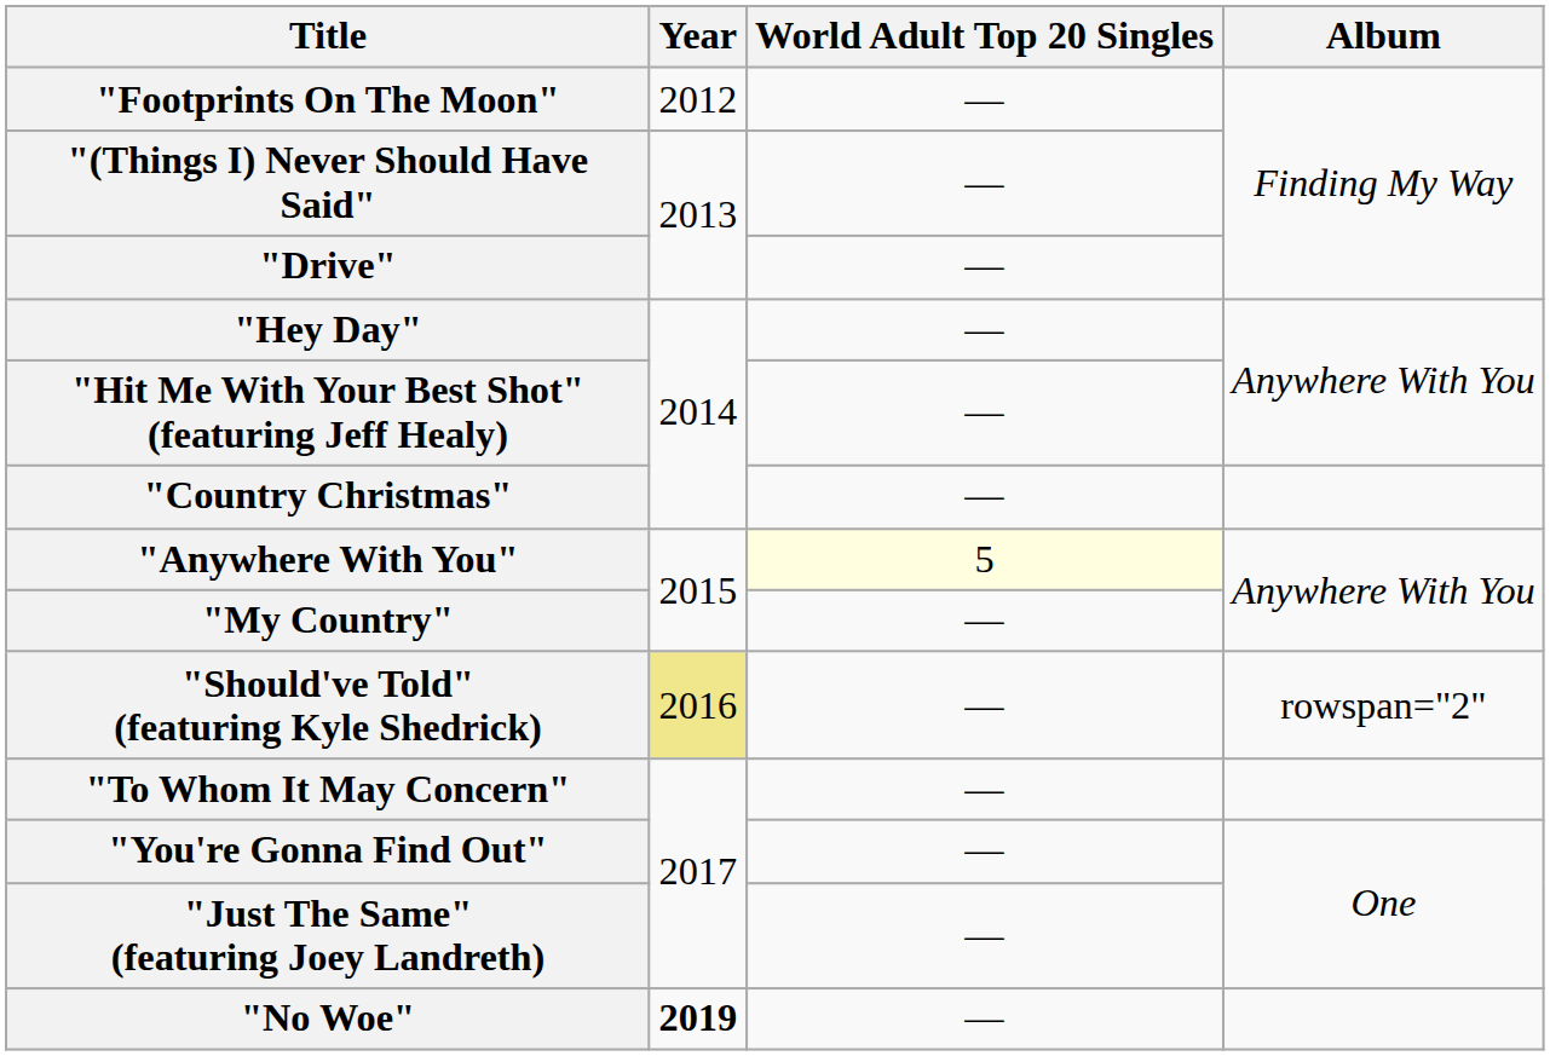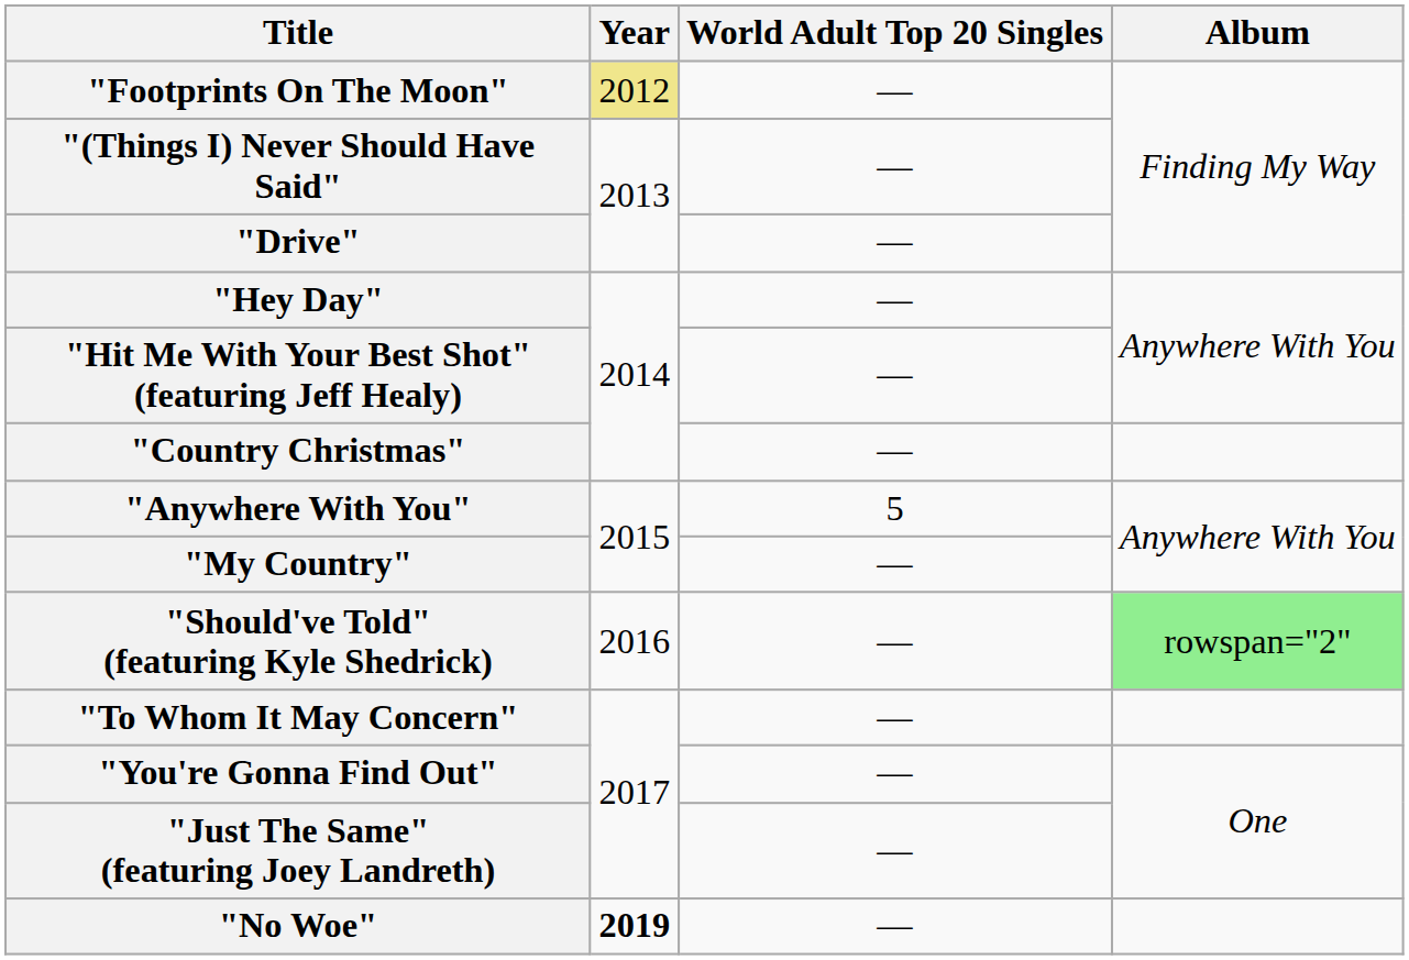"Footprints On The Moon" | Year: no background -> khaki background
"Anywhere With You" | World Adult Top 20 Singles: lightyellow background -> no background
"Should've Told" (featuring Kyle Shedrick) | Year: khaki background -> no background
"Should've Told" (featuring Kyle Shedrick) | Album: no background -> lightgreen background
